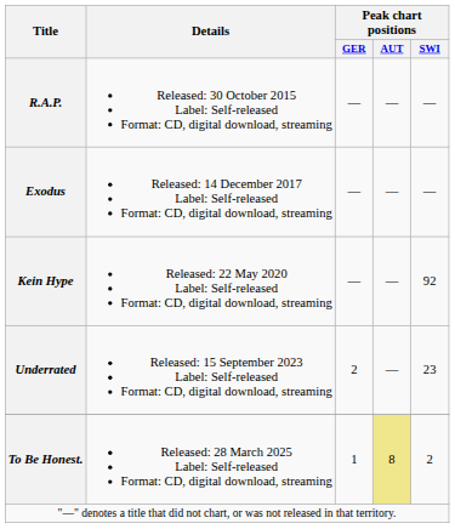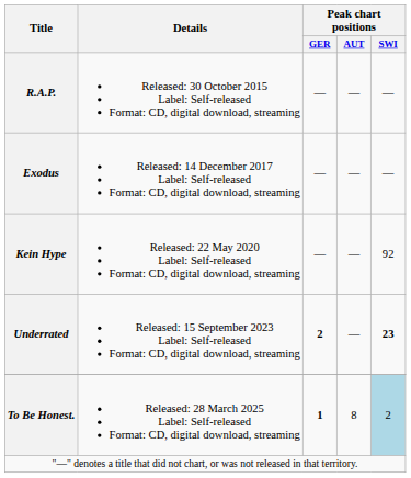Underrated | Peak chart positions / GER: normal -> bold
Underrated | Peak chart positions / SWI: normal -> bold
To Be Honest. | Peak chart positions / GER: normal -> bold
To Be Honest. | Peak chart positions / AUT: khaki background -> no background
To Be Honest. | Peak chart positions / SWI: no background -> lightblue background
